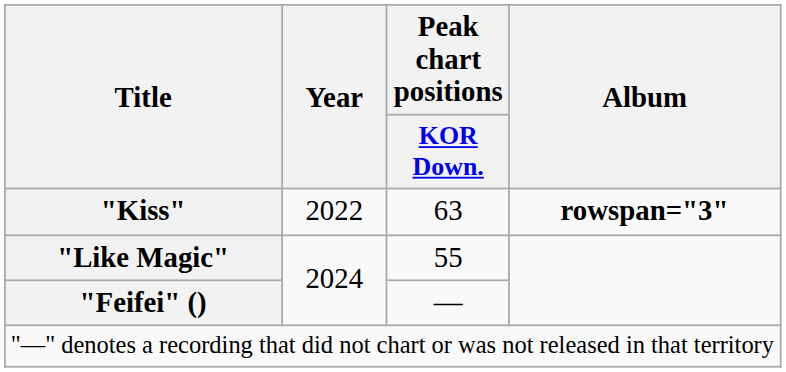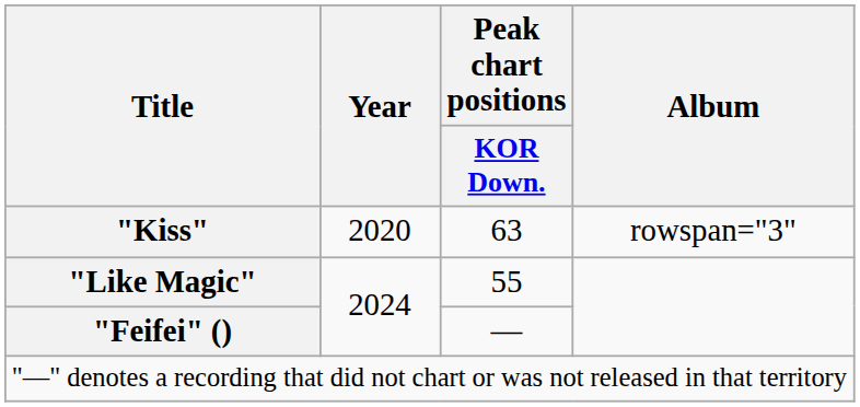"Kiss" | Year: 2022 -> 2020
"Kiss" | Album: bold -> normal
